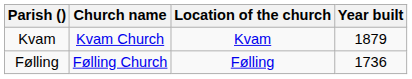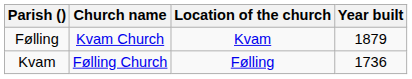row 2 | Parish (): Kvam -> Følling
row 3 | Parish (): Følling -> Kvam
